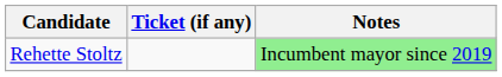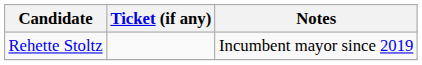Rehette Stoltz | Notes: lightgreen background -> no background
